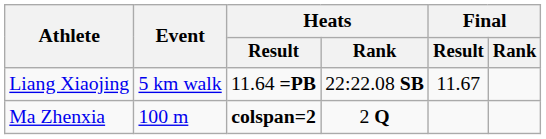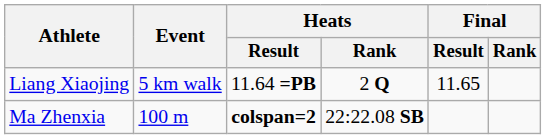Liang Xiaojing | Heats / Rank: 22:22.08 SB -> 2 Q
Liang Xiaojing | Final / Result: 11.67 -> 11.65
Ma Zhenxia | Heats / Rank: 2 Q -> 22:22.08 SB
